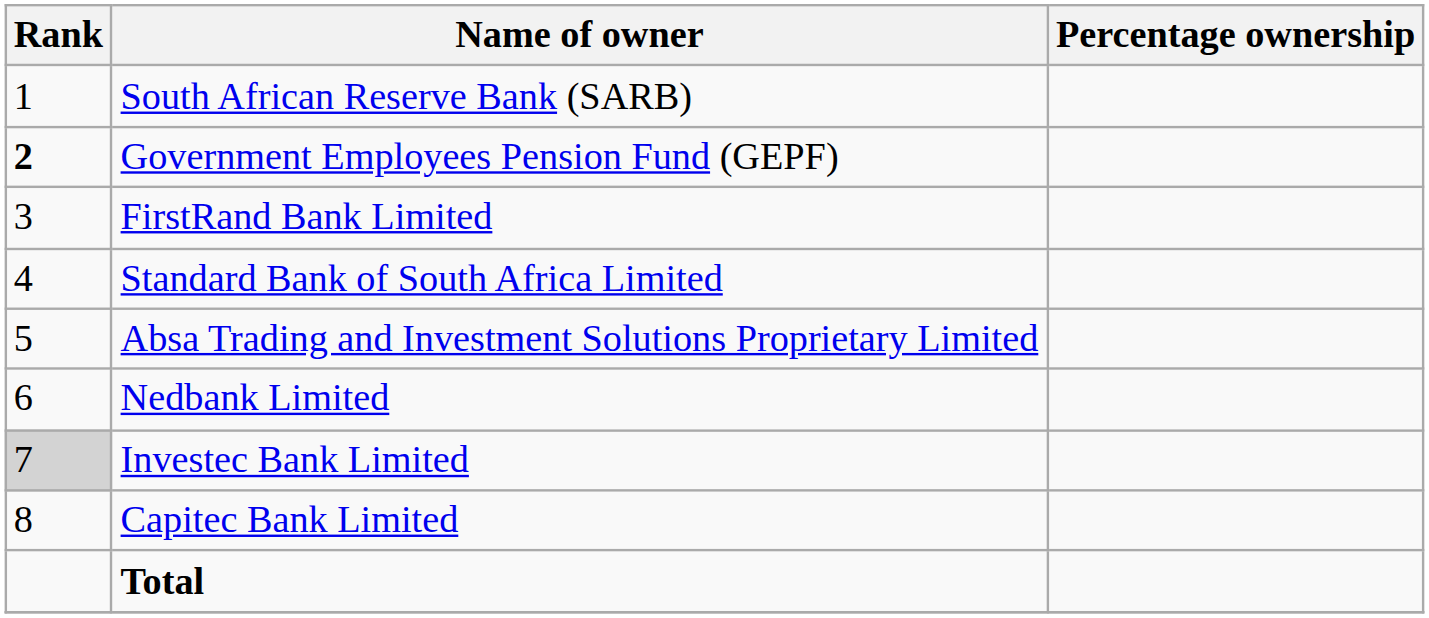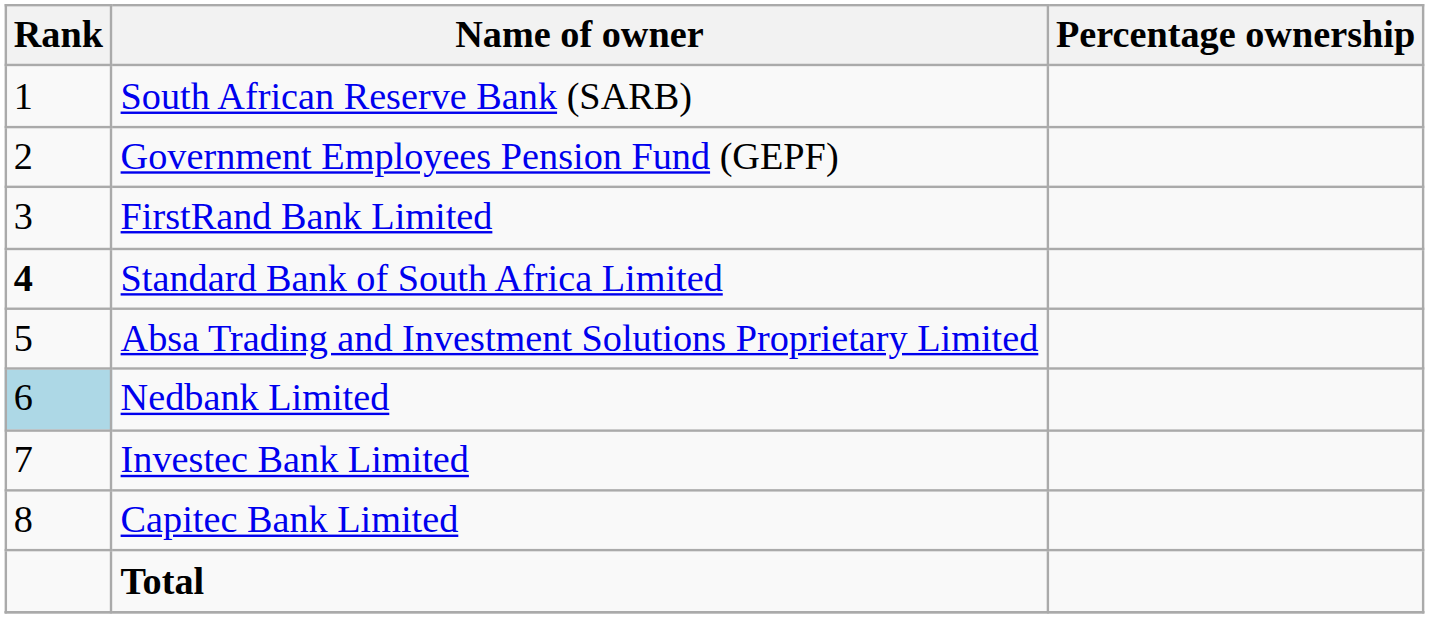Government Employees Pension Fund (GEPF) | Rank: bold -> normal
Standard Bank of South Africa Limited | Rank: normal -> bold
Nedbank Limited | Rank: no background -> lightblue background
Investec Bank Limited | Rank: lightgrey background -> no background
